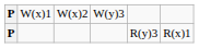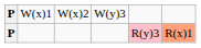row 2 | column 5: no background -> pink background
row 2 | column 6: no background -> lightsalmon background
